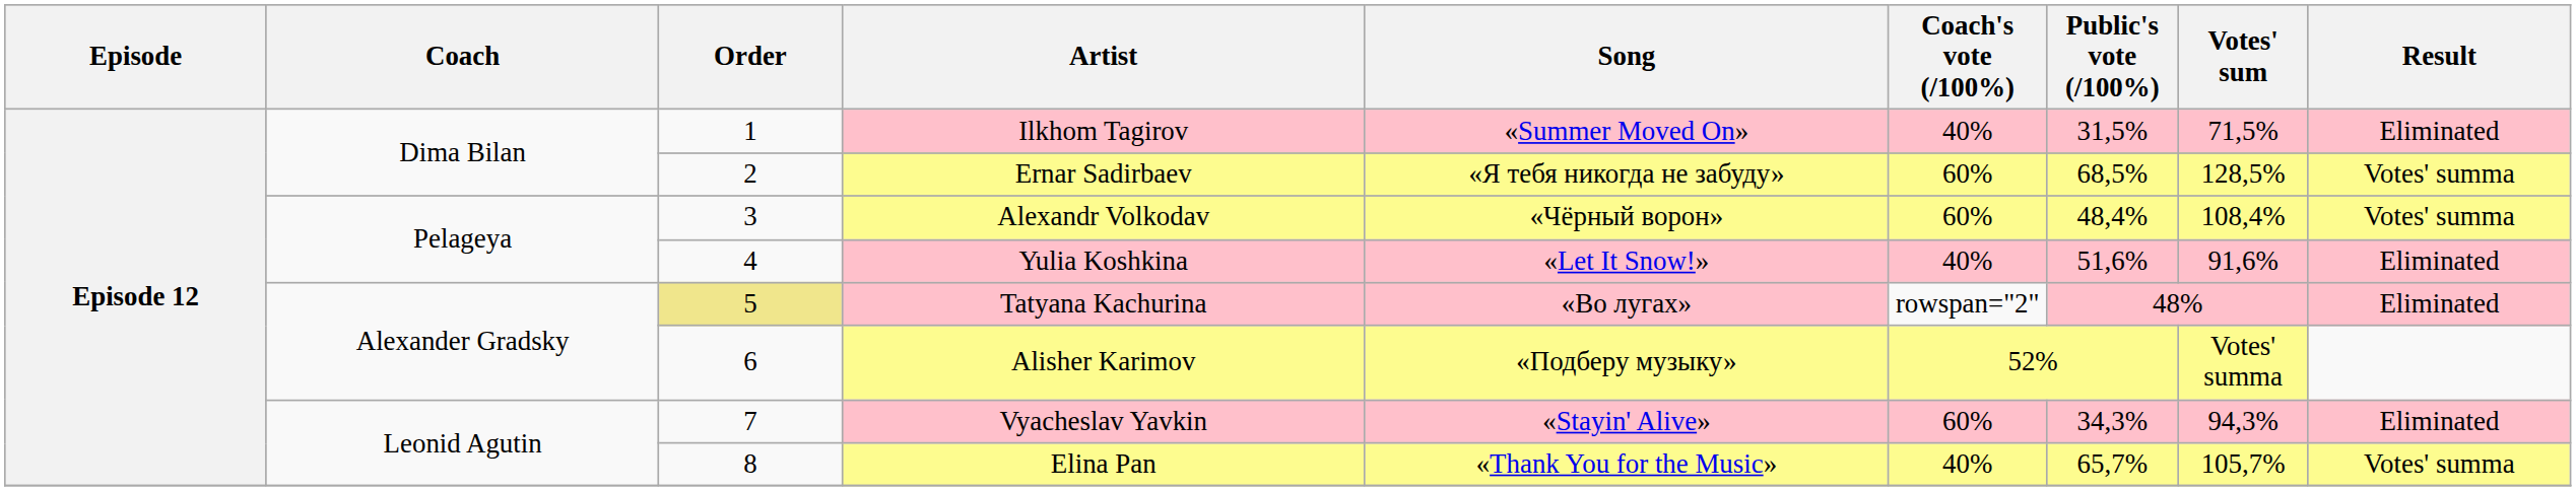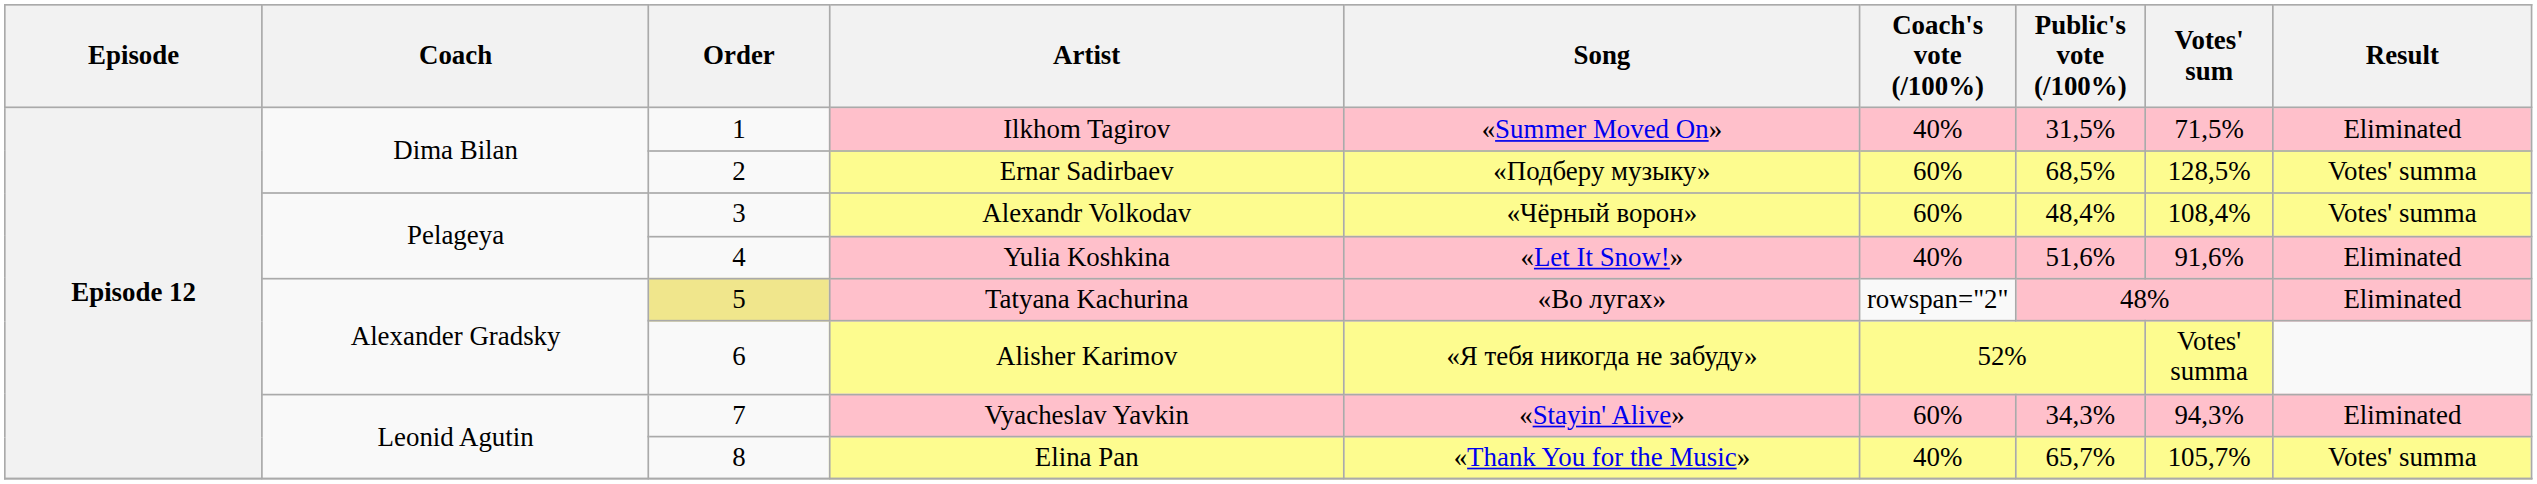Ernar Sadirbaev | Song: «Я тебя никогда не забуду» -> «Подберу музыку»
Alisher Karimov | Song: «Подберу музыку» -> «Я тебя никогда не забуду»
